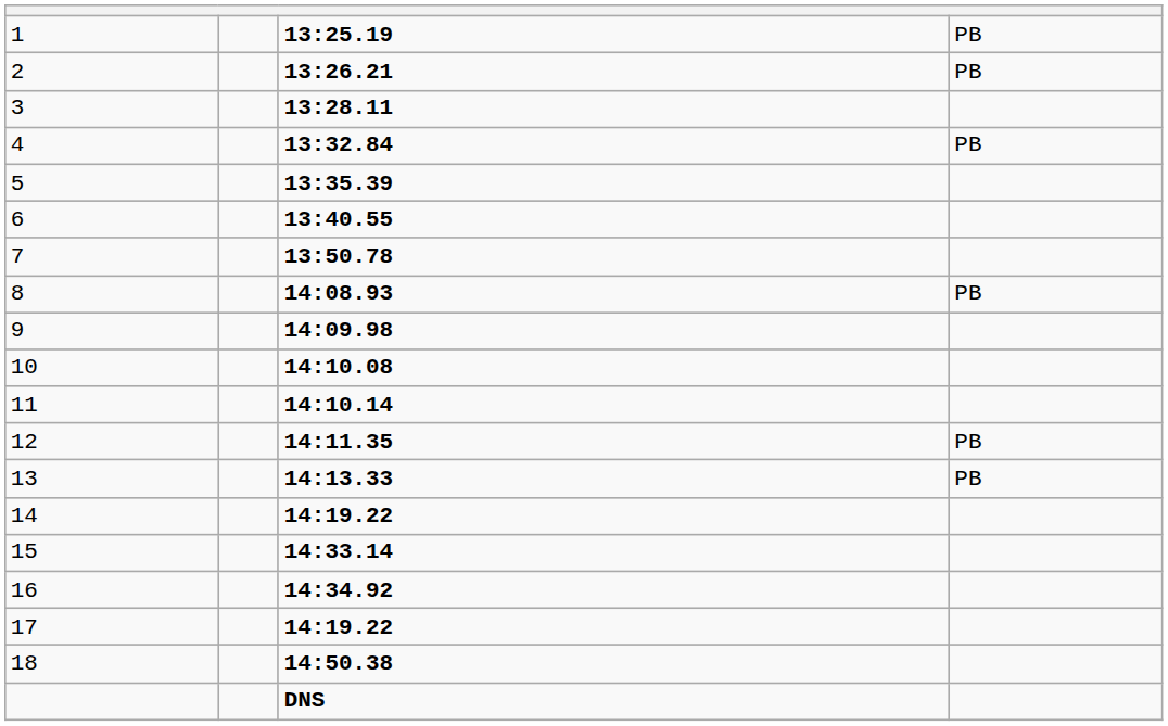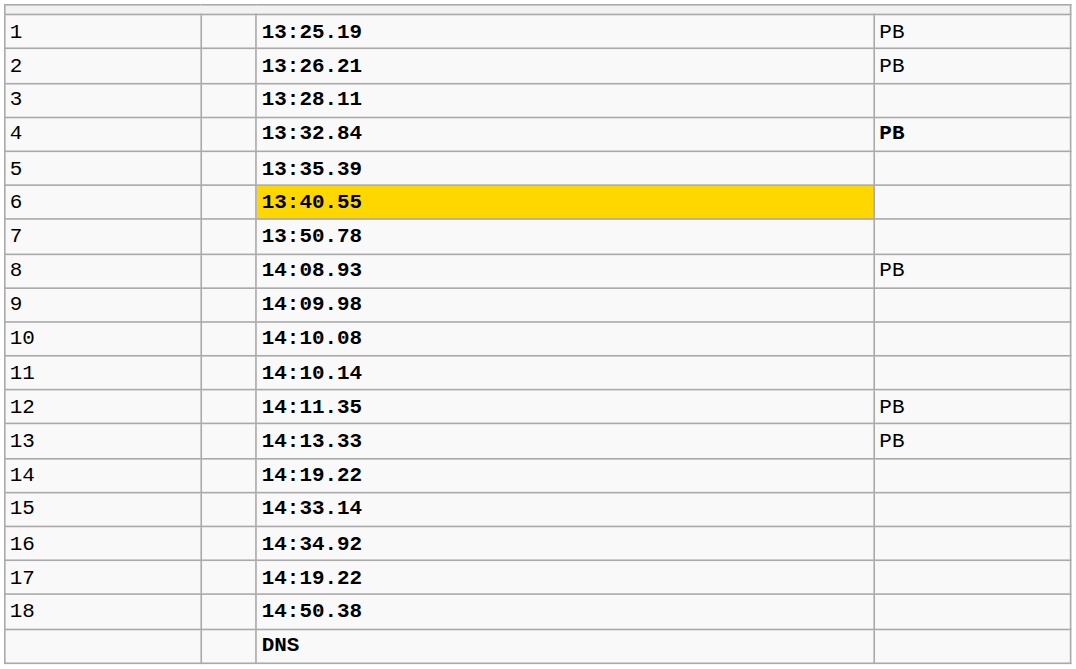4 | column 4: normal -> bold
6 | column 3: no background -> gold background
